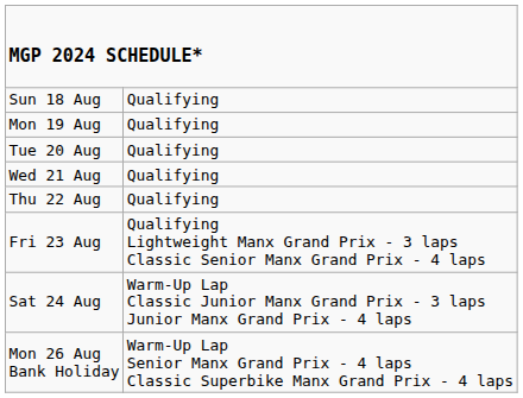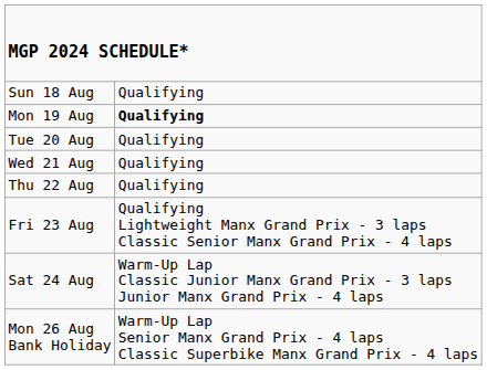Mon 19 Aug | column 2: normal -> bold
